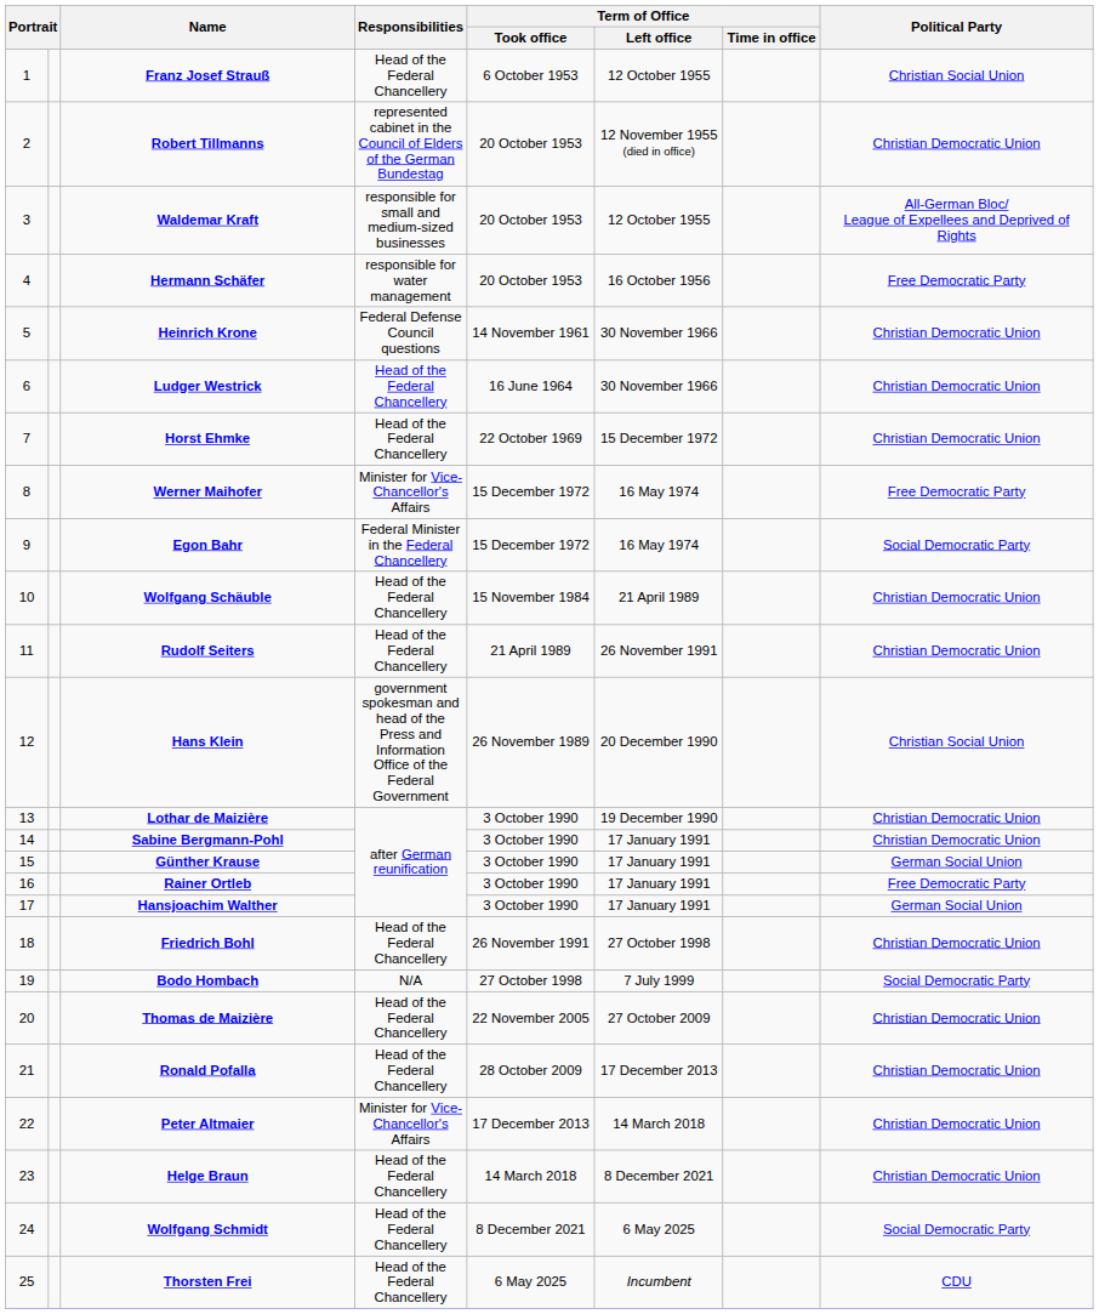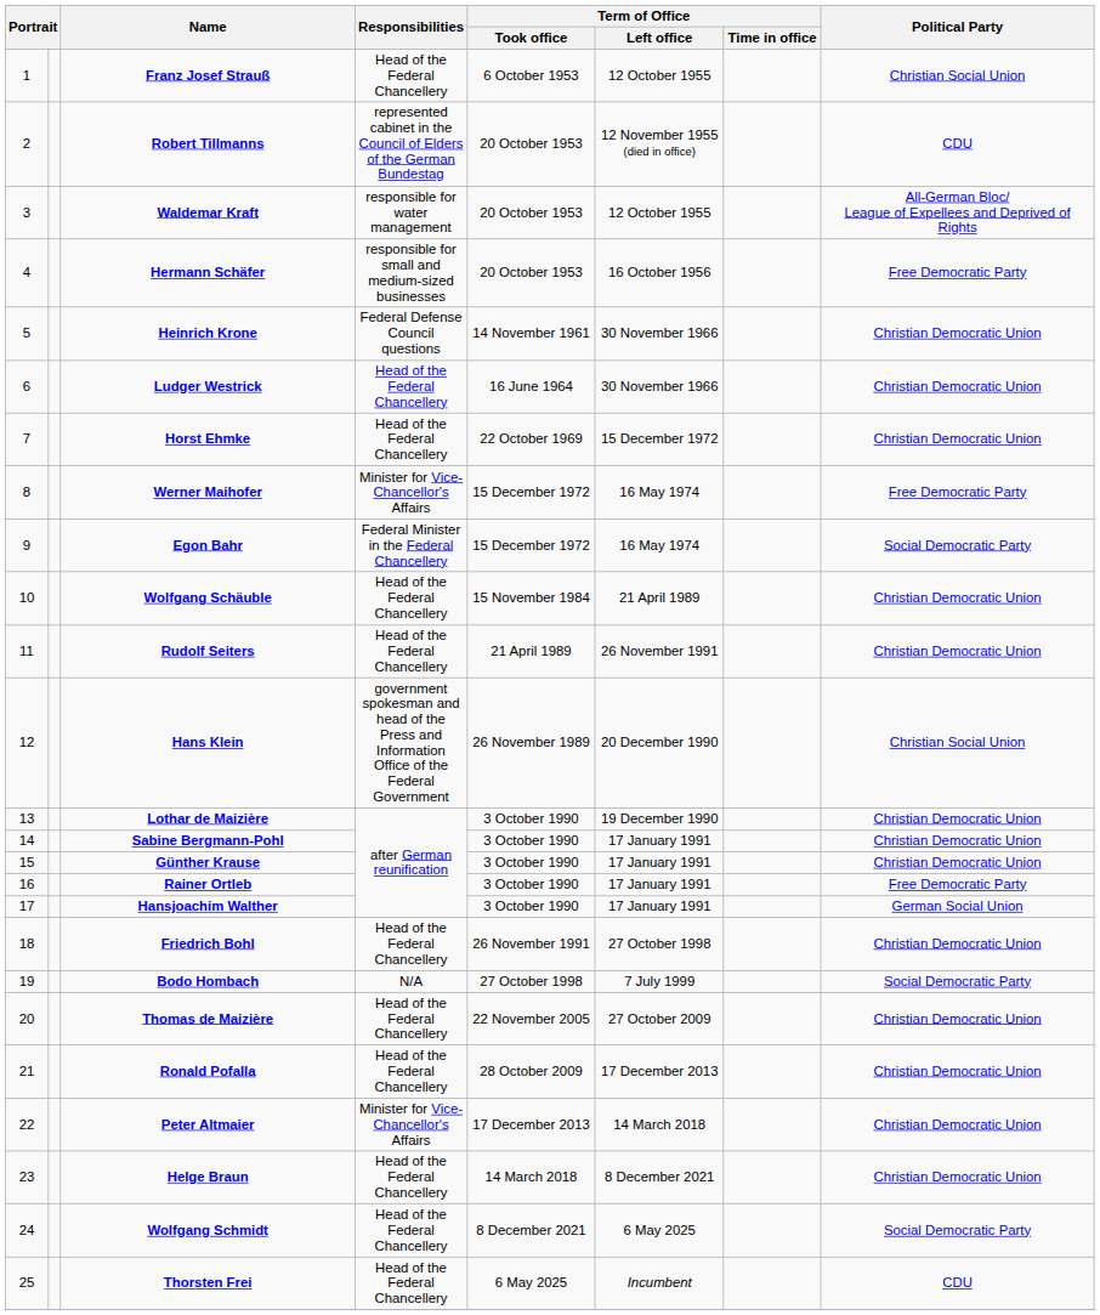Robert Tillmanns | Political Party: Christian Democratic Union -> CDU
Waldemar Kraft | Responsibilities: responsible for small and medium-sized businesses -> responsible for water management
Hermann Schäfer | Responsibilities: responsible for water management -> responsible for small and medium-sized businesses
Günther Krause | Political Party: German Social Union -> Christian Democratic Union
